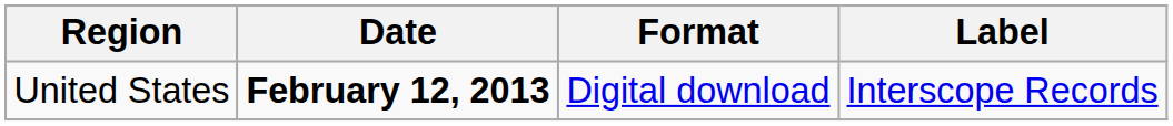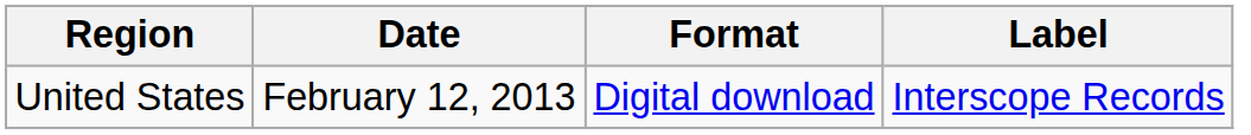United States | Date: bold -> normal
